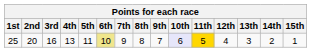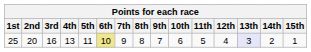25 | 10th: lavender background -> no background
25 | 11th: gold background -> no background
25 | 13th: no background -> lavender background
